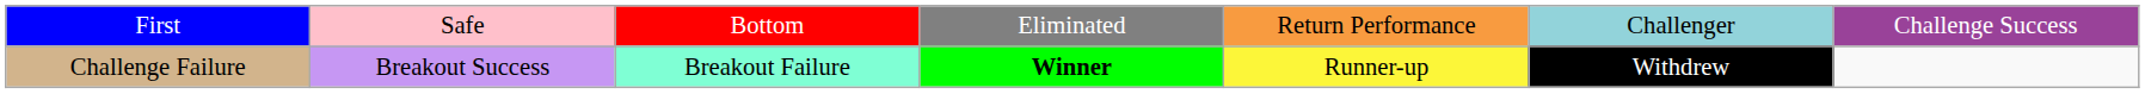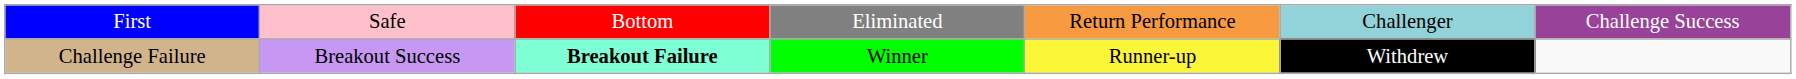Challenge Failure | column 3: normal -> bold
Challenge Failure | column 4: bold -> normal
